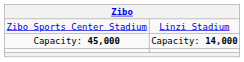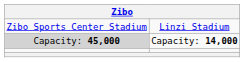row 3 | column 1: no background -> lightgrey background
